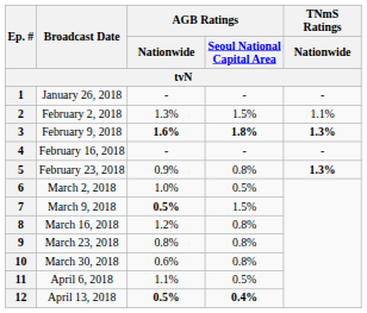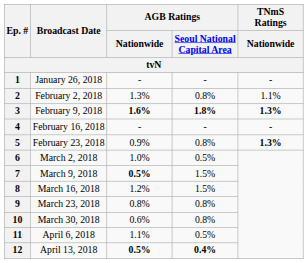2 | AGB Ratings / Seoul National Capital Area: 1.5% -> 0.8%
8 | AGB Ratings / Seoul National Capital Area: 0.8% -> 1.5%
